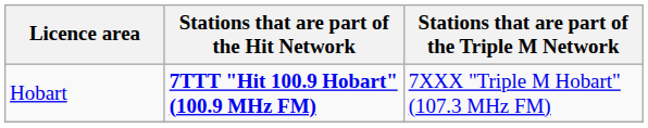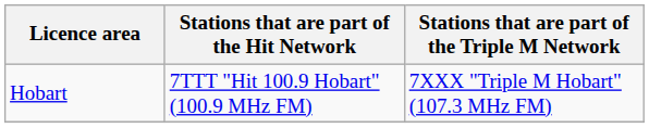Hobart | Stations that are part of the Hit Network: bold -> normal
